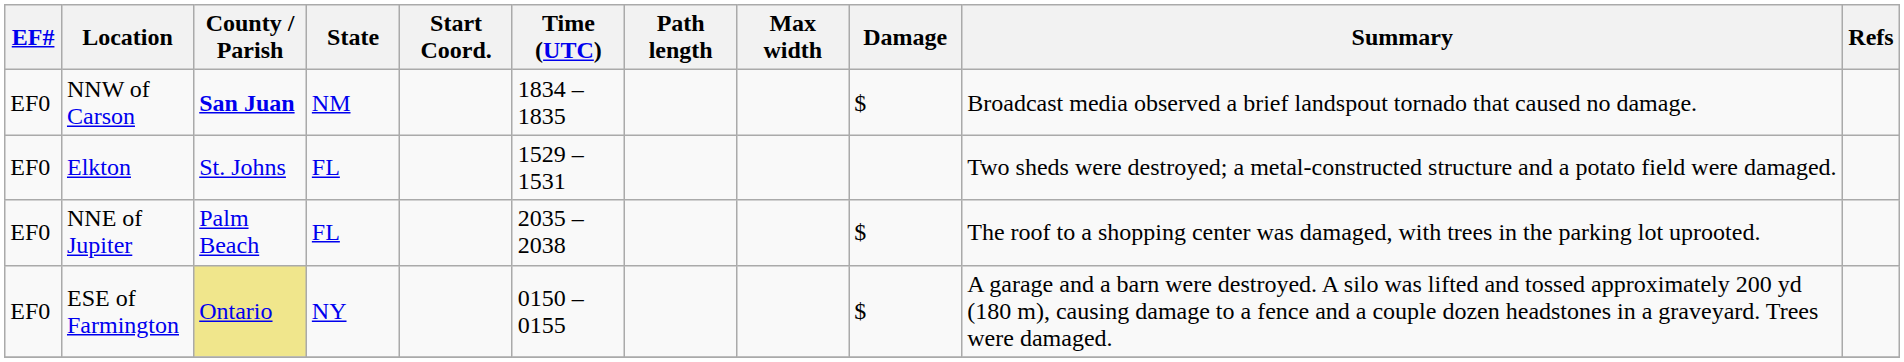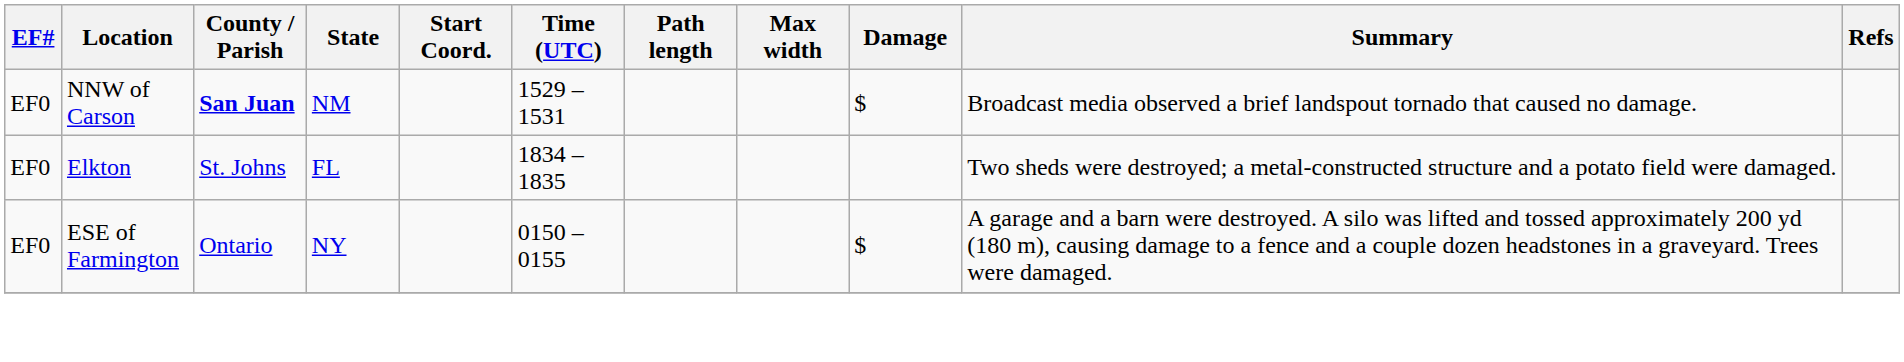NNW of Carson | Time (UTC): 1834 – 1835 -> 1529 – 1531
Elkton | Time (UTC): 1529 – 1531 -> 1834 – 1835
- row: EF0 | NNE of Jupiter | Palm Beach | FL | 2035 – 2038 | $ | The roof to a shopping center was damaged, with trees in the parking lot uprooted.
ESE of Farmington | County / Parish: khaki background -> no background
